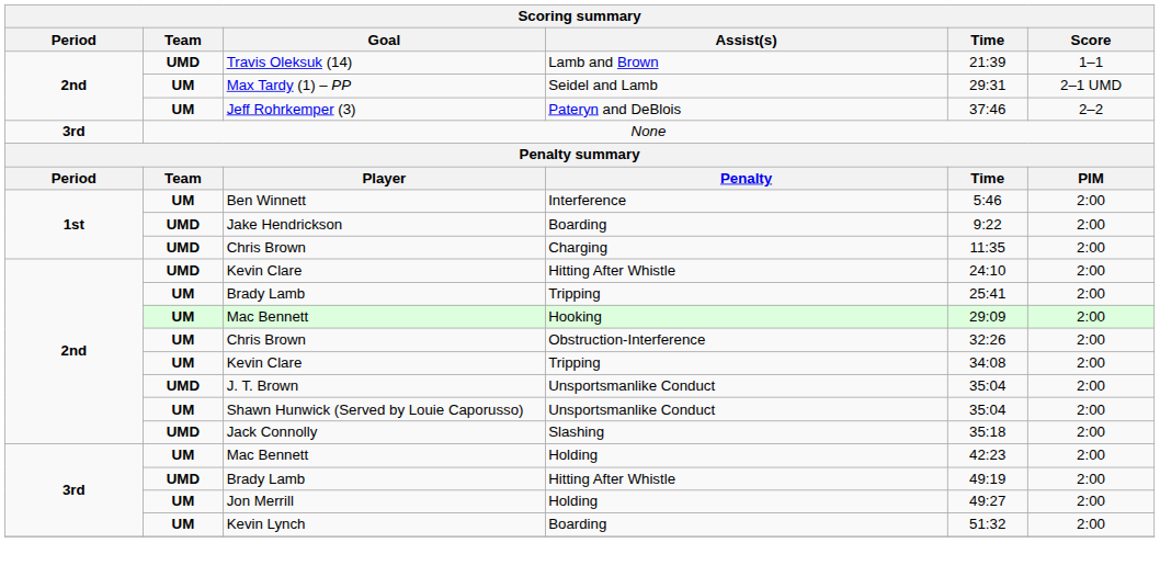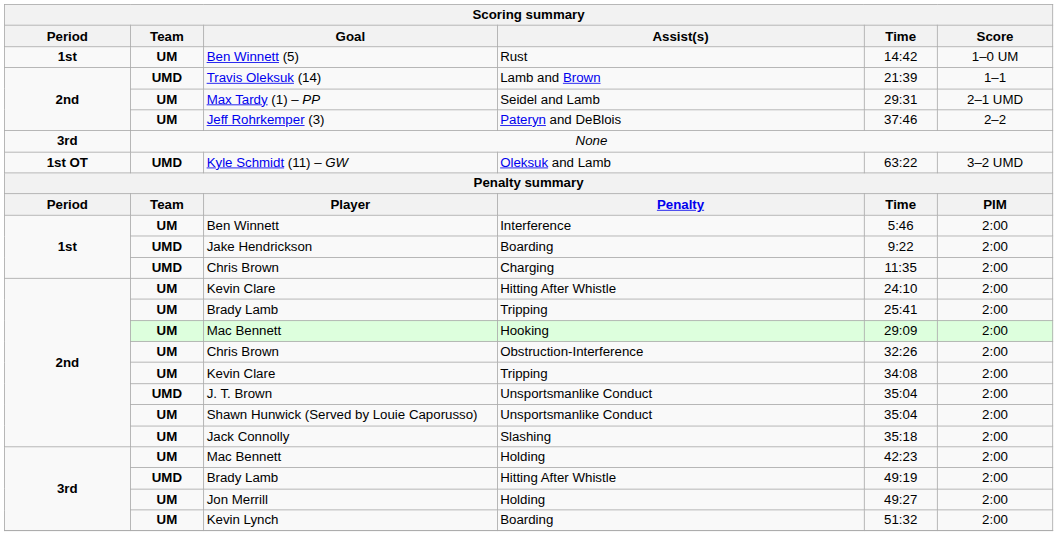+ row: 1st | UM | Ben Winnett (5) | Rust | 14:42 | 1–0 UM
+ row: 1st OT | UMD | Kyle Schmidt (11) – GW | Oleksuk and Lamb | 63:22 | 3–2 UMD
Kevin Clare / Hitting After Whistle | Team: UMD -> UM
Jack Connolly | Team: UMD -> UM
